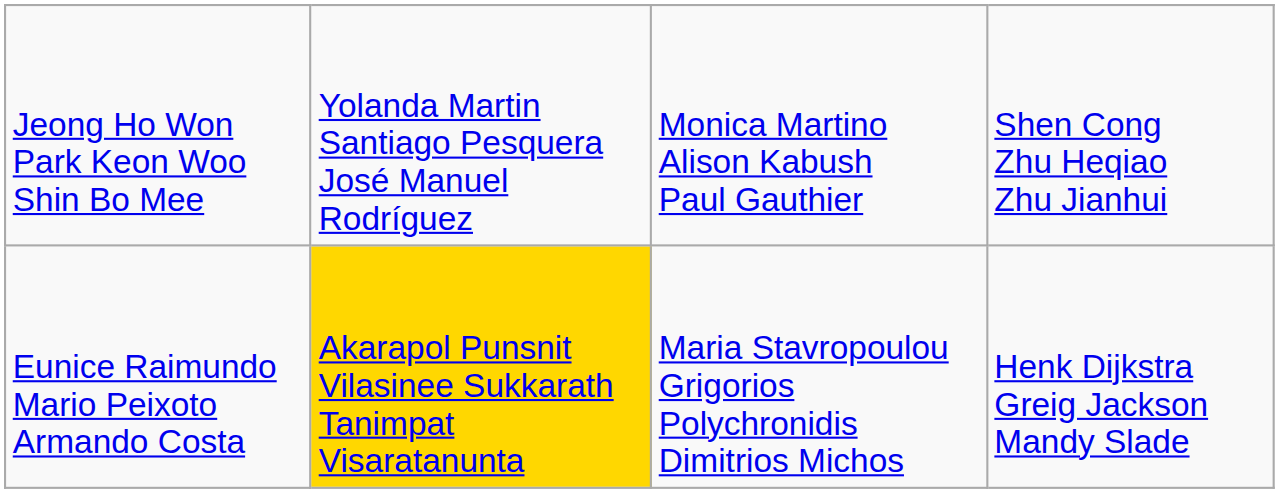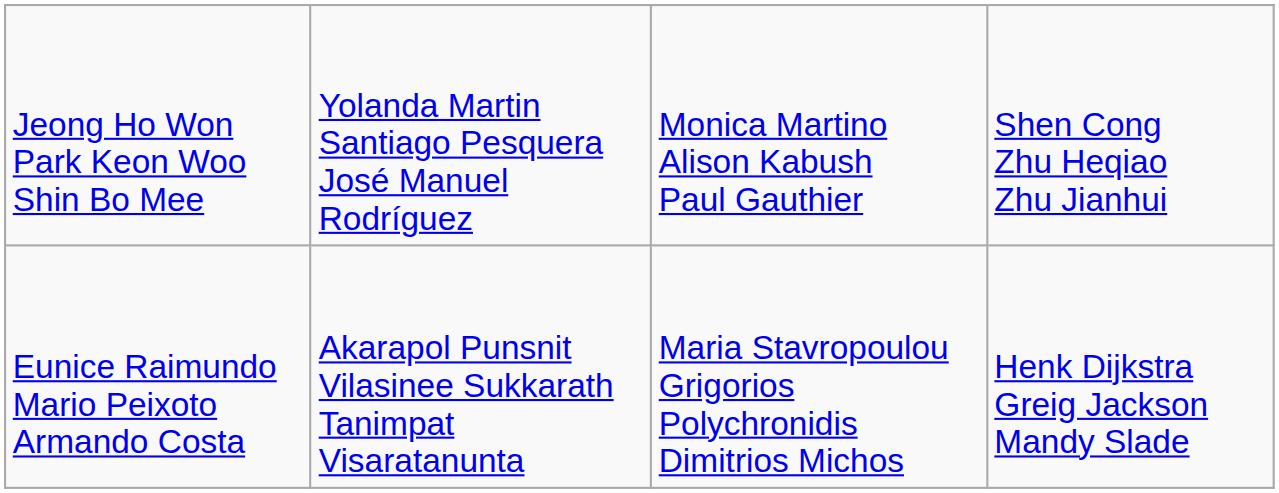Eunice Raimundo Mario Peixoto Armando Costa | column 2: gold background -> no background
